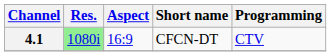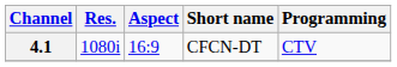4.1 | Res.: lightgreen background -> no background
